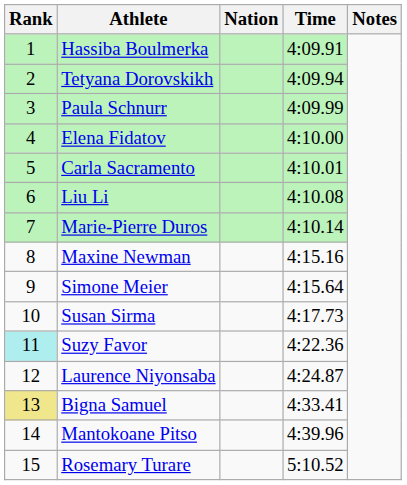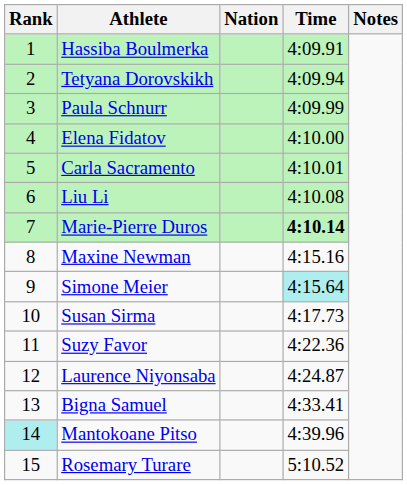Marie-Pierre Duros | Time: normal -> bold
Simone Meier | Time: no background -> paleturquoise background
Suzy Favor | Rank: paleturquoise background -> no background
Bigna Samuel | Rank: khaki background -> no background
Mantokoane Pitso | Rank: no background -> paleturquoise background
